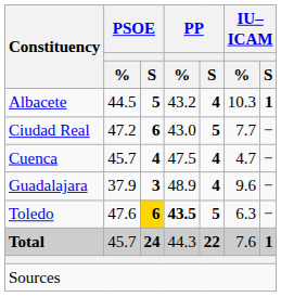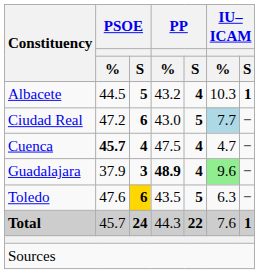Ciudad Real | IU–ICAM / %: no background -> lightblue background
Cuenca | PSOE / %: normal -> bold
Guadalajara | PP / %: normal -> bold
Guadalajara | IU–ICAM / %: no background -> lightgreen background
Toledo | PP / %: bold -> normal
